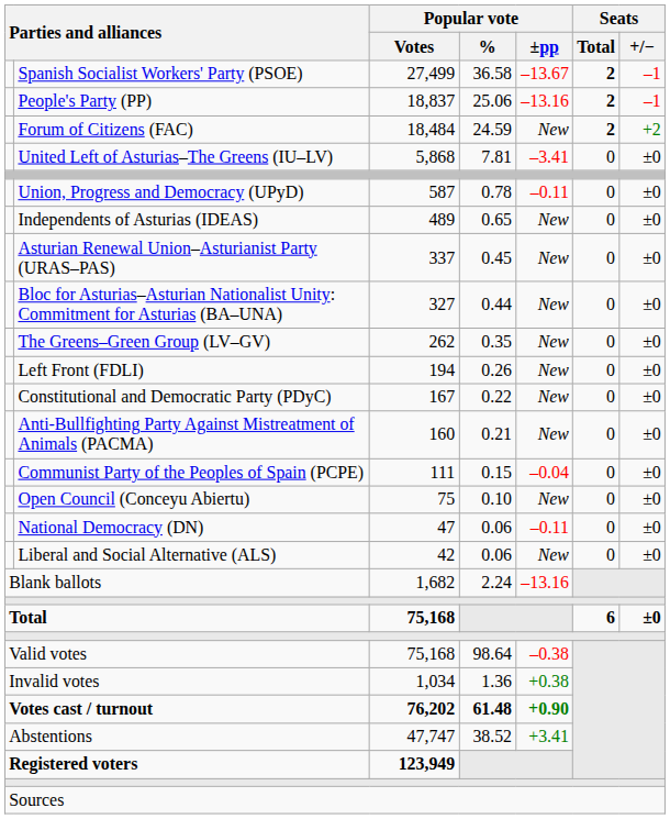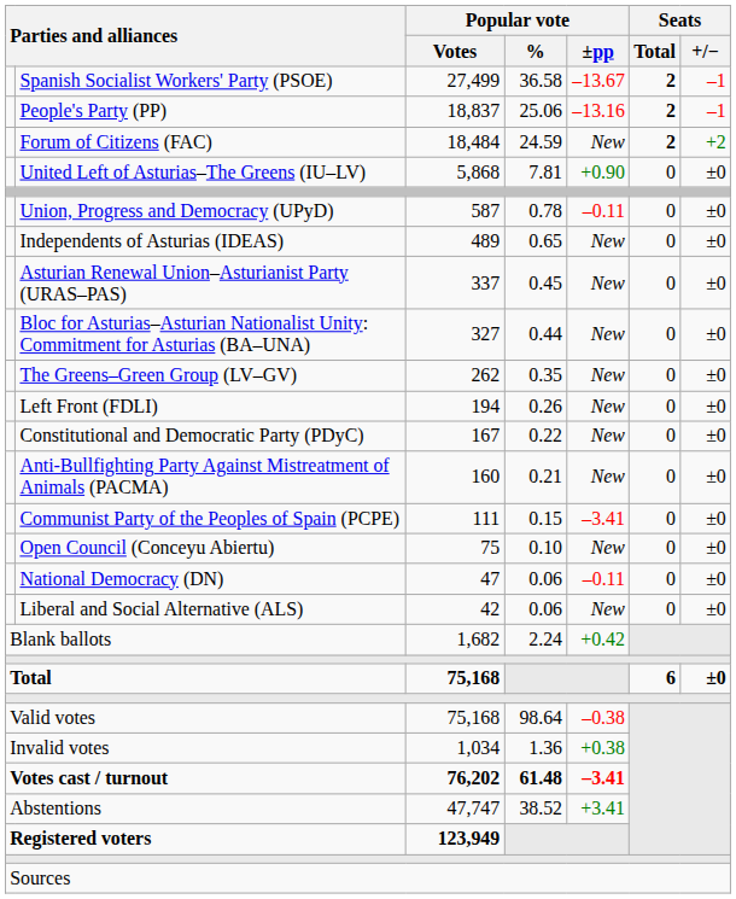United Left of Asturias–The Greens (IU–LV) | Popular vote / ±pp: –3.41 -> +0.90
Communist Party of the Peoples of Spain (PCPE) | Popular vote / ±pp: –0.04 -> –3.41
Blank ballots | Popular vote / ±pp: –13.16 -> +0.42
Votes cast / turnout | Popular vote / ±pp: +0.90 -> –3.41
